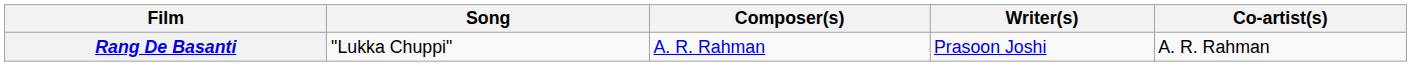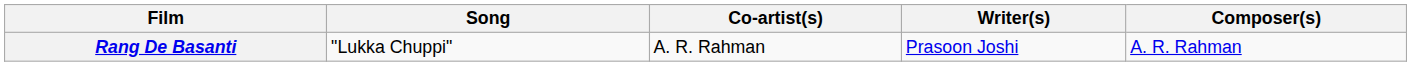columns swapped: Composer(s) <-> Co-artist(s)
